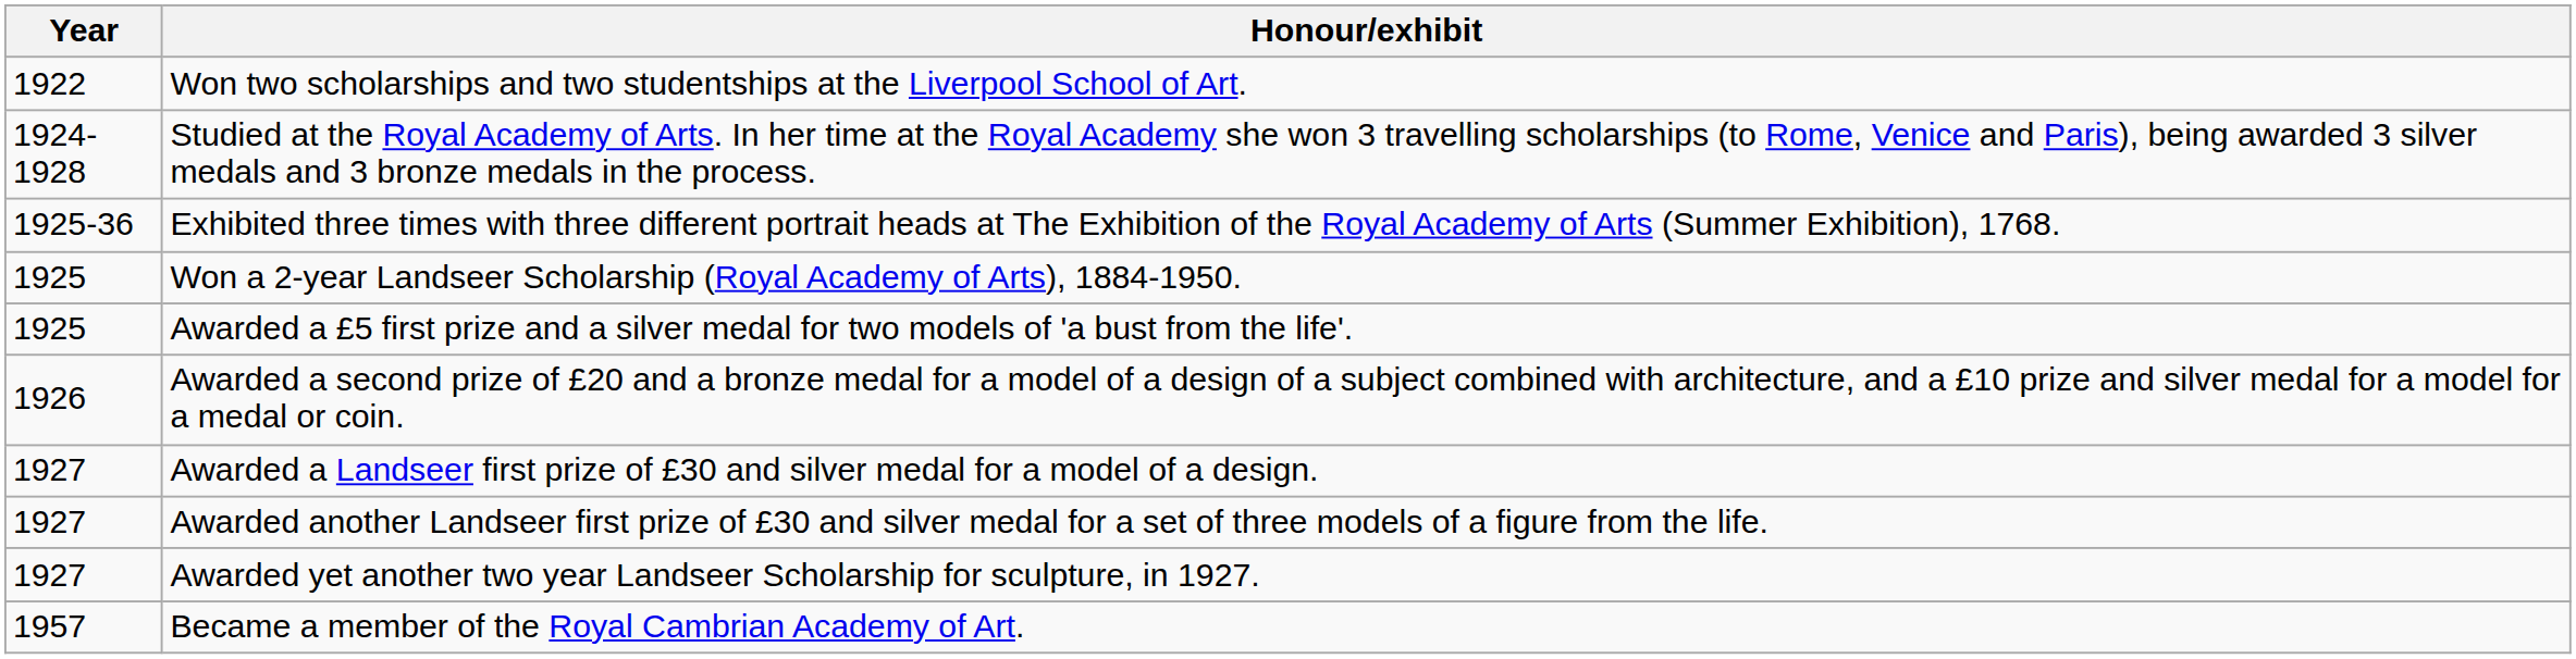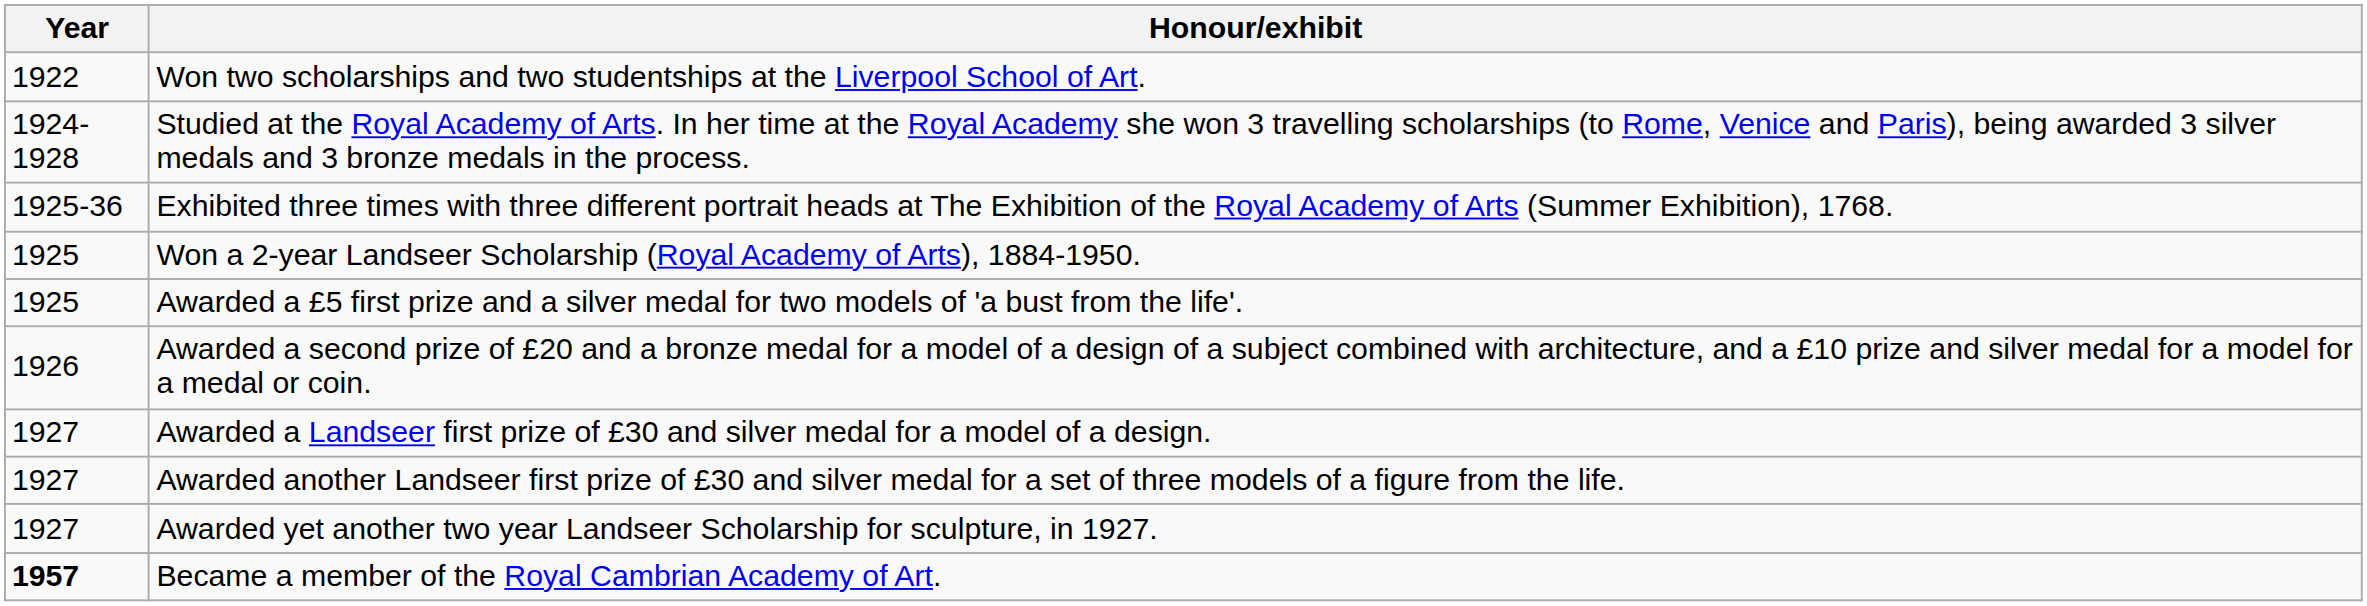Became a member of the Royal Cambrian Academy of Art. | Year: normal -> bold
